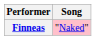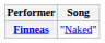Finneas | Song: pink background -> no background
